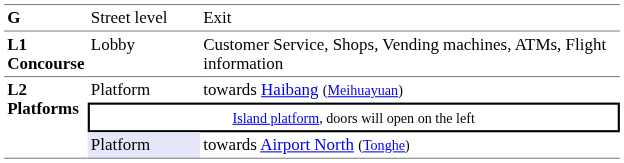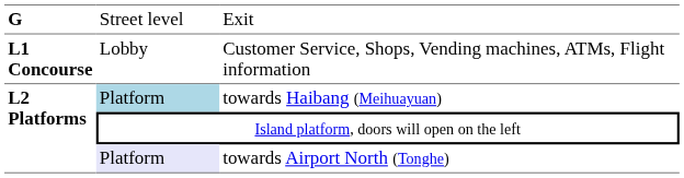towards Haibang (Meihuayuan) | column 2: no background -> lightblue background
